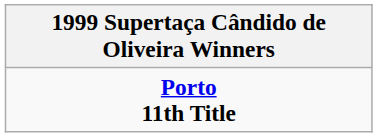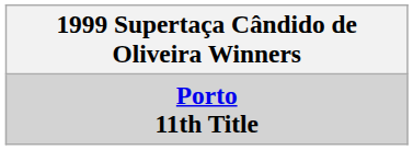row 2 | column 1: no background -> lightgrey background
